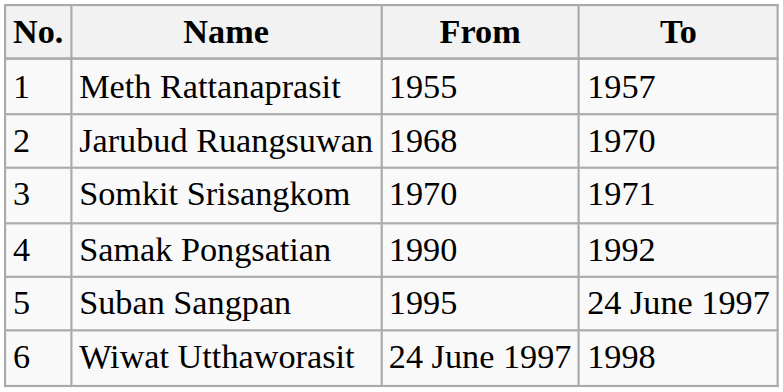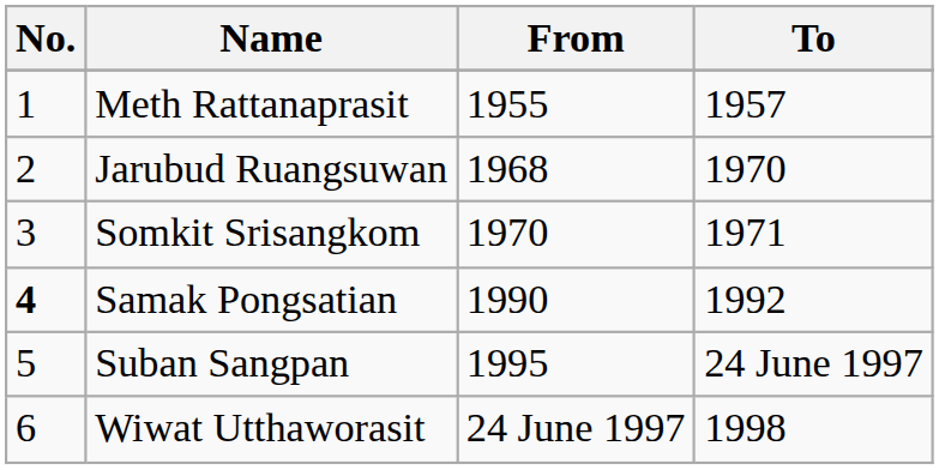Samak Pongsatian | No.: normal -> bold
